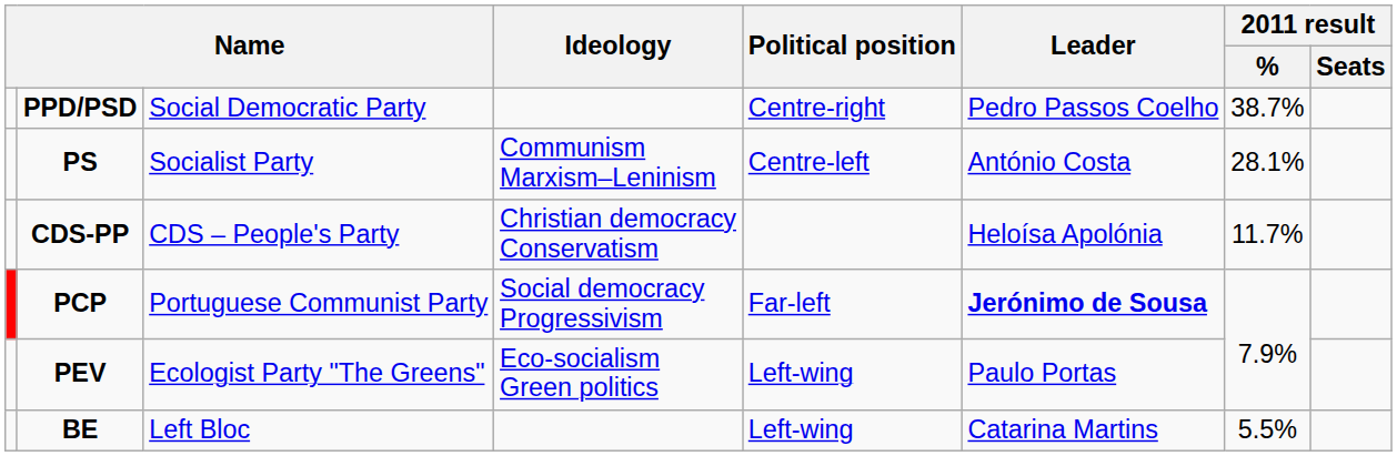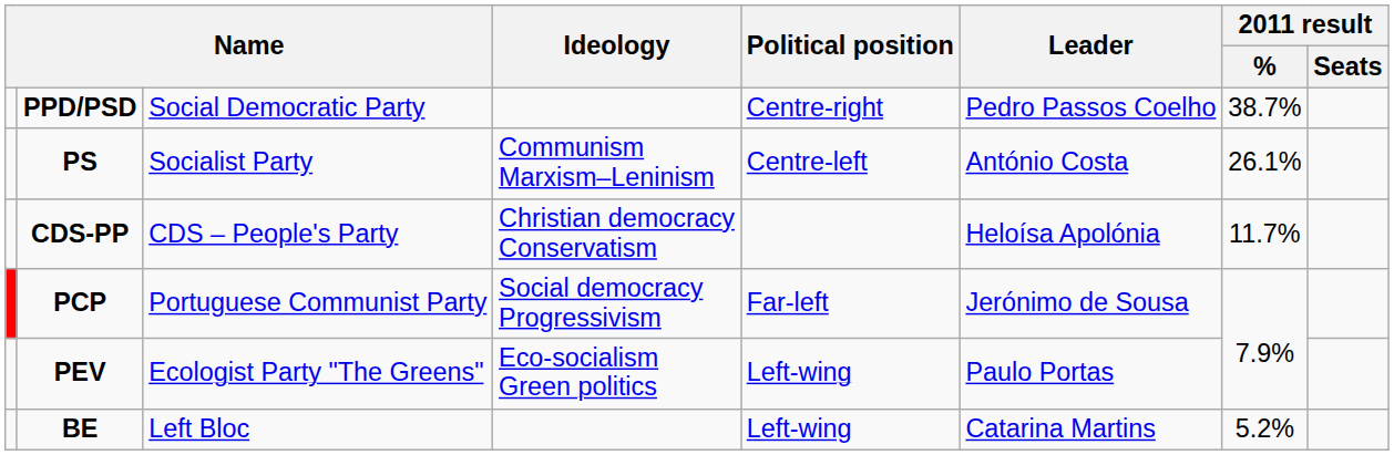PS | 2011 result / %: 28.1% -> 26.1%
PCP | Leader: bold -> normal
BE | 2011 result / %: 5.5% -> 5.2%
